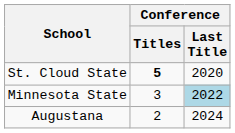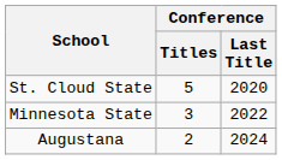St. Cloud State | Conference / Titles: bold -> normal
Minnesota State | Conference / Last Title: lightblue background -> no background
